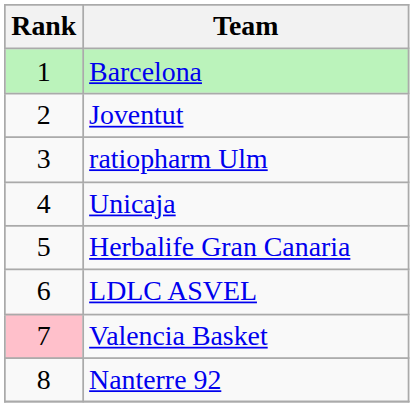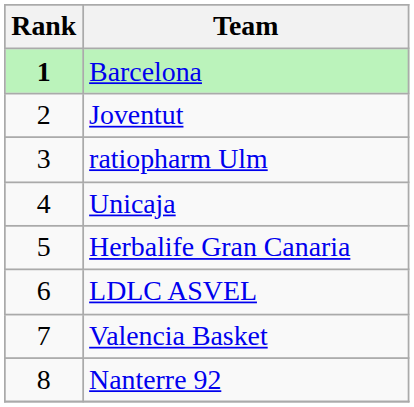Barcelona | Rank: normal -> bold
Valencia Basket | Rank: pink background -> no background
